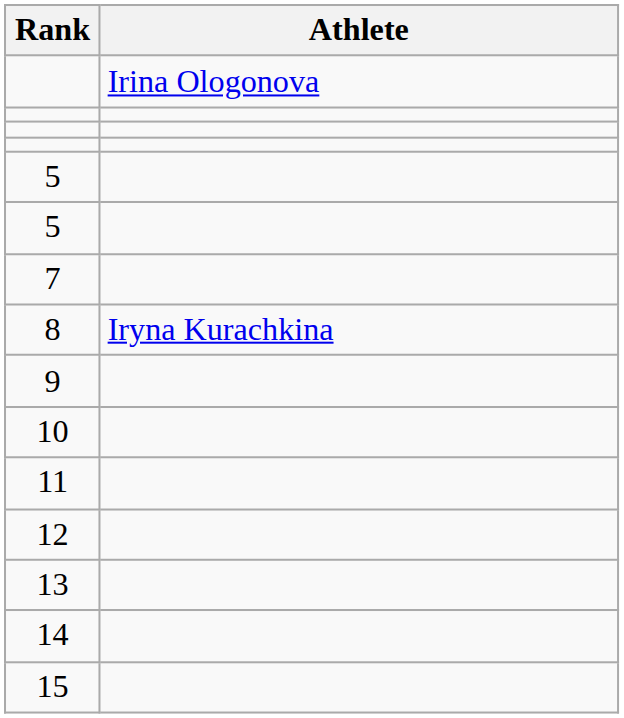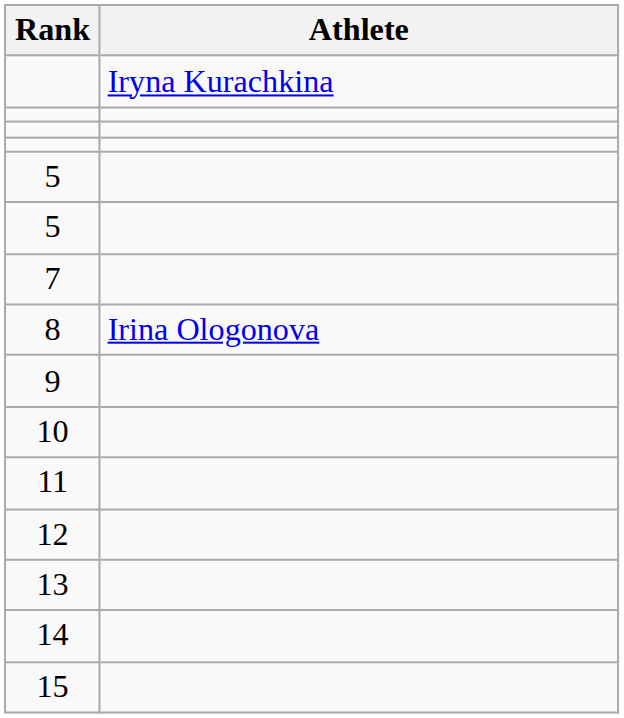row 2 | Athlete: Irina Ologonova -> Iryna Kurachkina
row 9 | Athlete: Iryna Kurachkina -> Irina Ologonova
